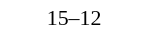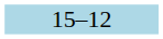row 1 | column 1: no background -> lightblue background
